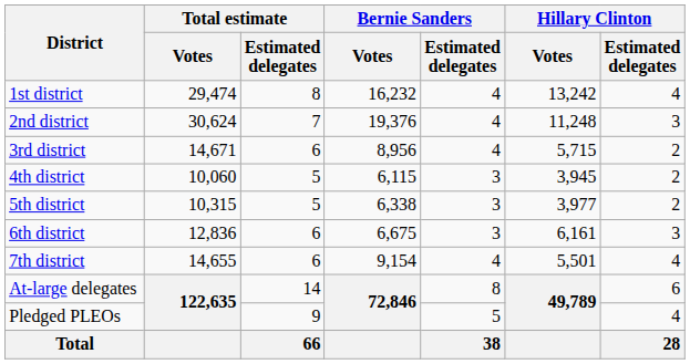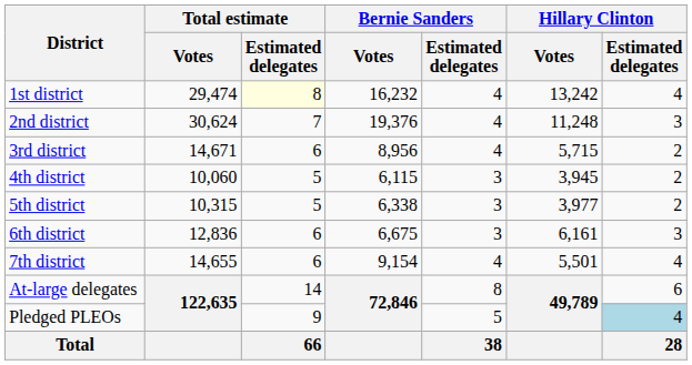1st district | Total estimate / Estimated delegates: no background -> lightyellow background
Pledged PLEOs | Hillary Clinton / Estimated delegates: no background -> lightblue background
